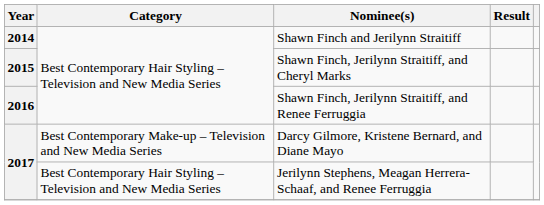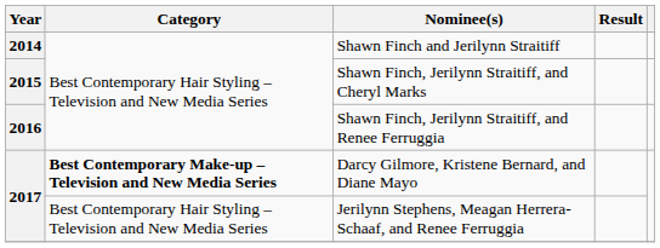Darcy Gilmore, Kristene Bernard, and Diane Mayo | Category: normal -> bold
